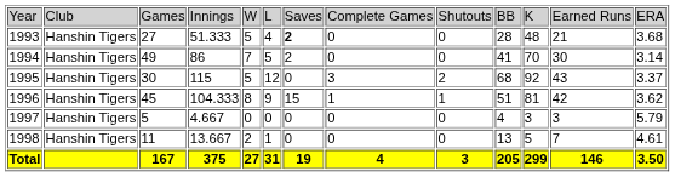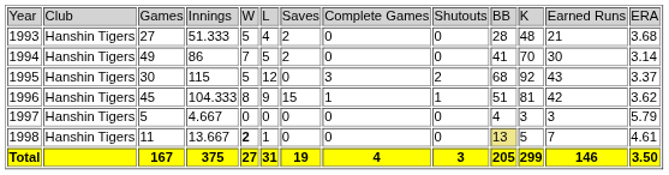1993 | column 7: bold -> normal
1998 | column 5: normal -> bold
1998 | column 10: no background -> khaki background
